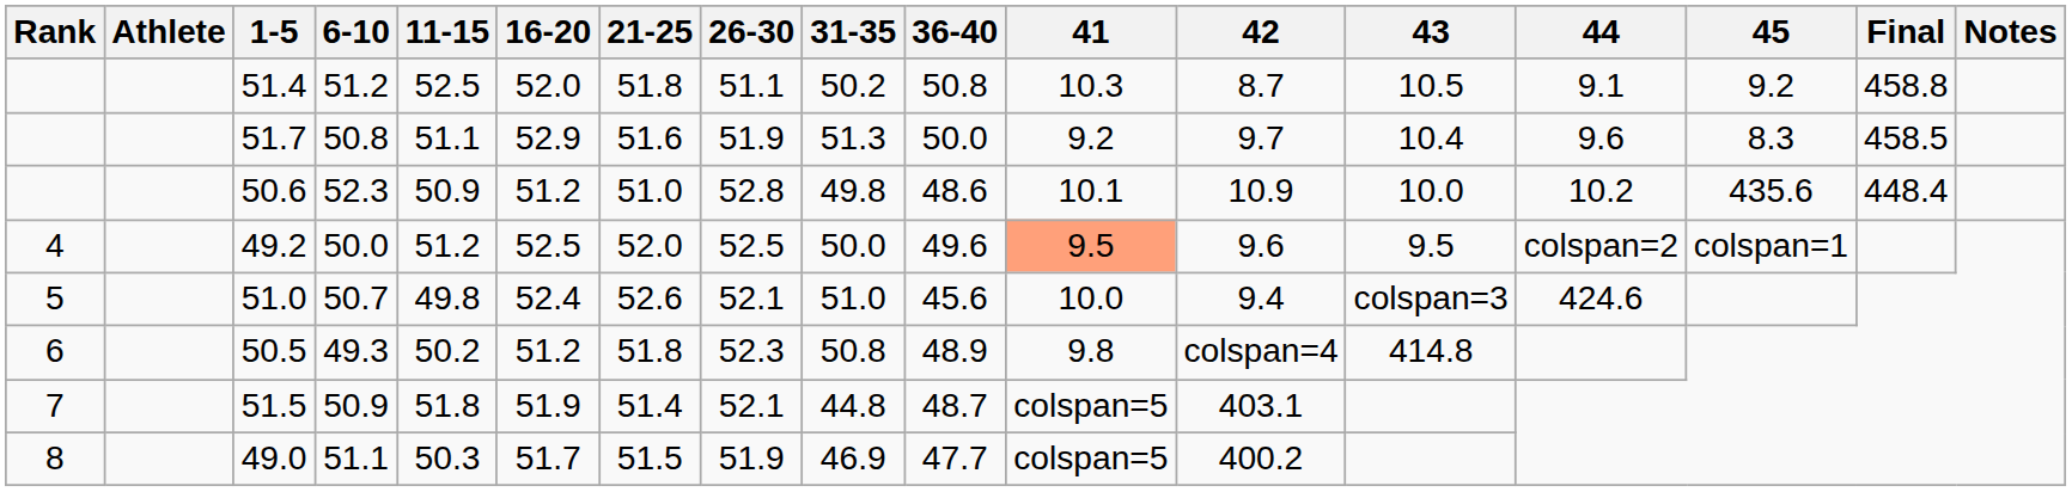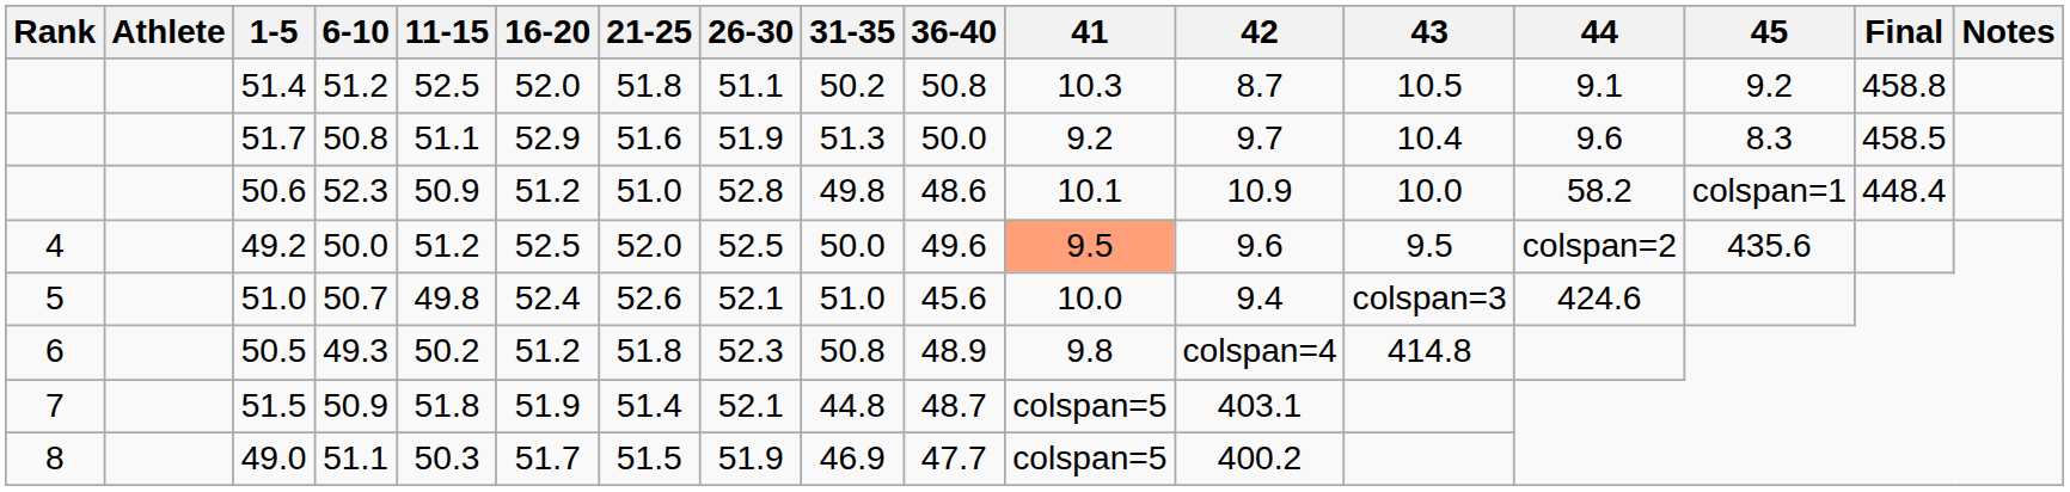50.6 | 44: 10.2 -> 58.2
50.6 | 45: 435.6 -> colspan=1
49.2 | 45: colspan=1 -> 435.6
